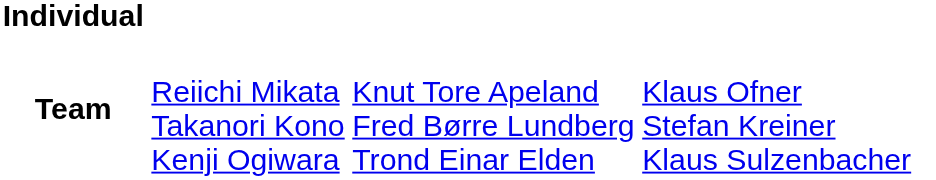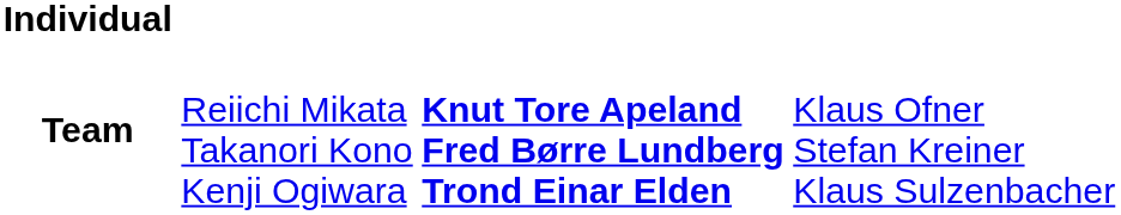Team | column 3: normal -> bold
